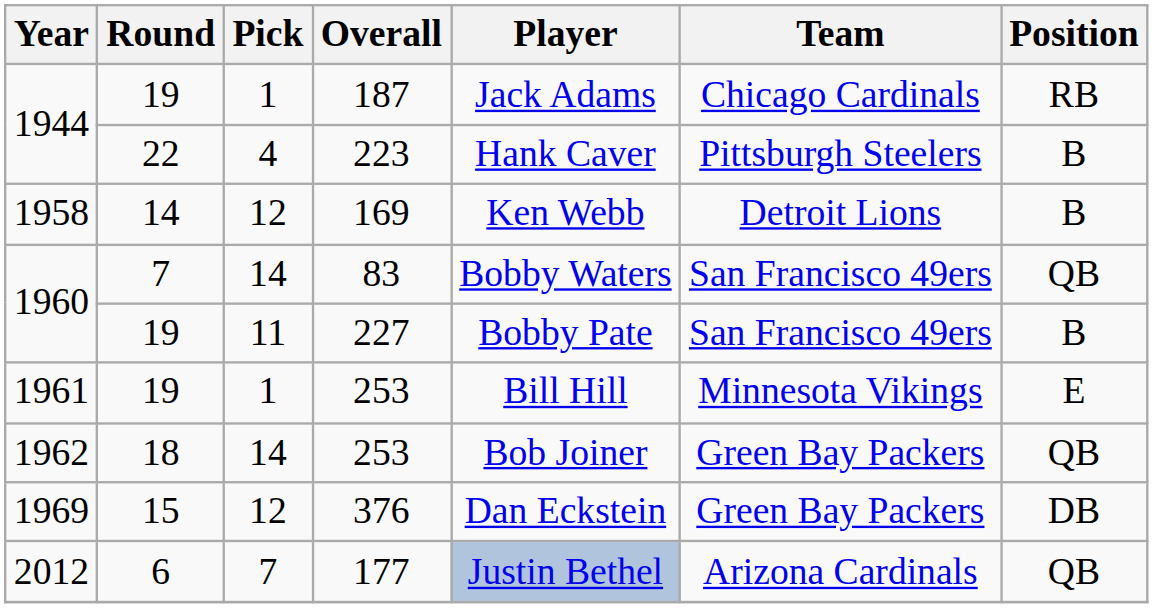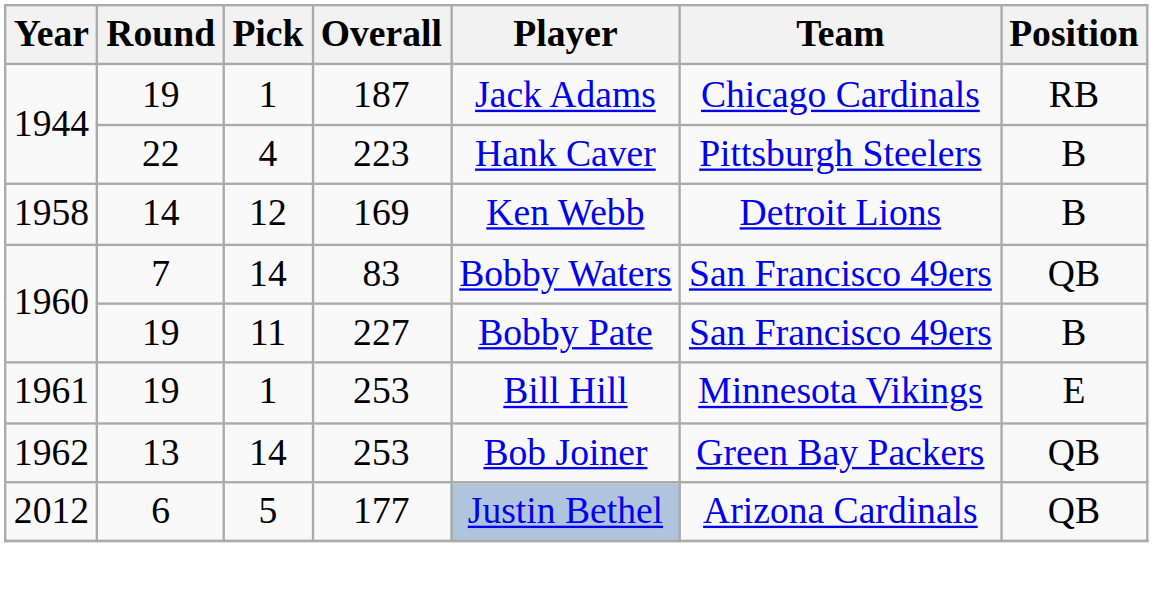1962 / 253 | Round: 18 -> 13
- row: 1969 | 15 | 12 | 376 | Dan Eckstein | Green Bay Packers | DB
177 | Pick: 7 -> 5
